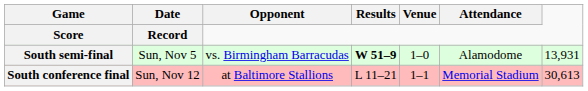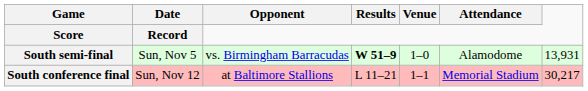South conference final | column 7: 30,613 -> 30,217
